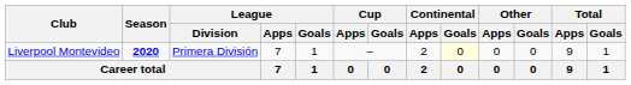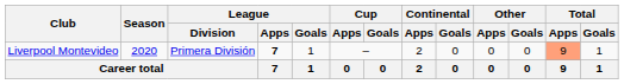Liverpool Montevideo | Season: bold -> normal
Liverpool Montevideo | League / Apps: normal -> bold
Liverpool Montevideo | Continental / Goals: lightyellow background -> no background
Liverpool Montevideo | Total / Apps: no background -> lightsalmon background
